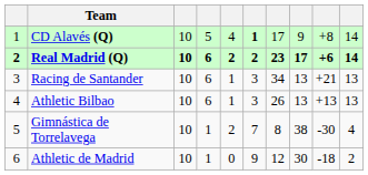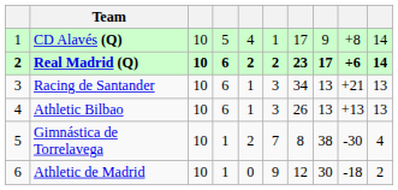CD Alavés (Q) | column 6: bold -> normal
